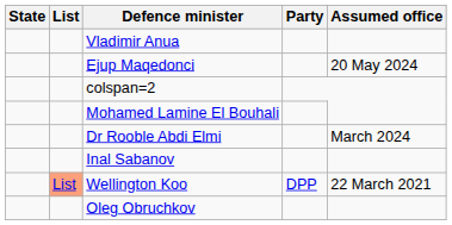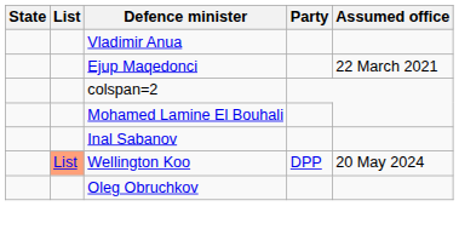Ejup Maqedonci | Assumed office: 20 May 2024 -> 22 March 2021
- row: Dr Rooble Abdi Elmi | March 2024
Wellington Koo | Assumed office: 22 March 2021 -> 20 May 2024
